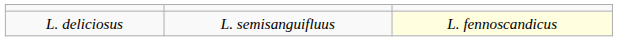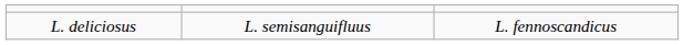L. deliciosus | column 3: lightyellow background -> no background
